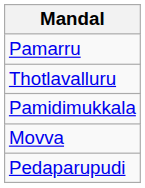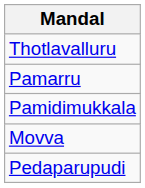row 2 | column 1: Pamarru -> Thotlavalluru
row 3 | column 1: Thotlavalluru -> Pamarru
